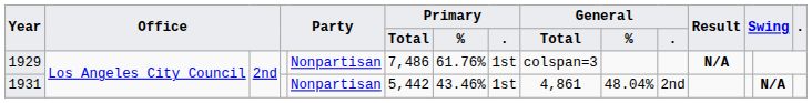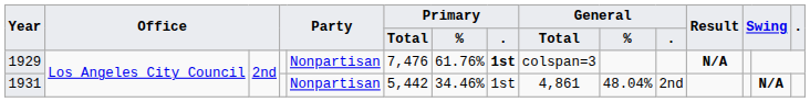1929 | Primary / Total: 7,486 -> 7,476
1929 | Primary / .: normal -> bold
1931 | Primary / %: 43.46% -> 34.46%
